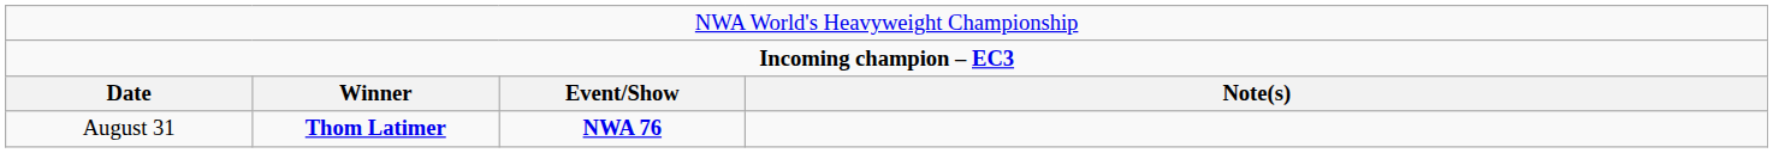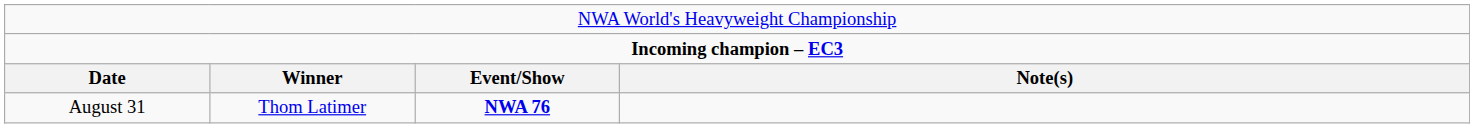August 31 | column 2: bold -> normal
